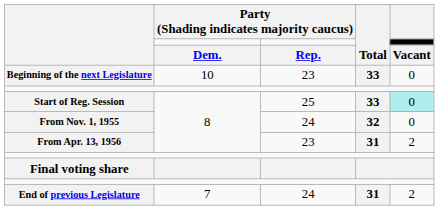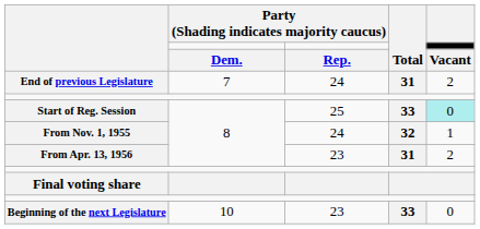rows swapped: End of previous Legislature <-> Beginning of the next Legislature
From Nov. 1, 1955 | column 5: 0 -> 1
